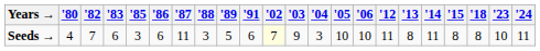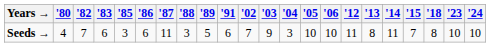Seeds → | '02: lightyellow background -> no background
Seeds → | '15: 8 -> 7
Seeds → | '24: 11 -> 10
